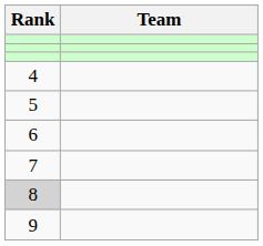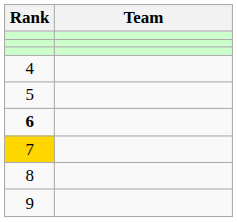row 7 | Rank: normal -> bold
row 8 | Rank: no background -> gold background
row 9 | Rank: lightgrey background -> no background
